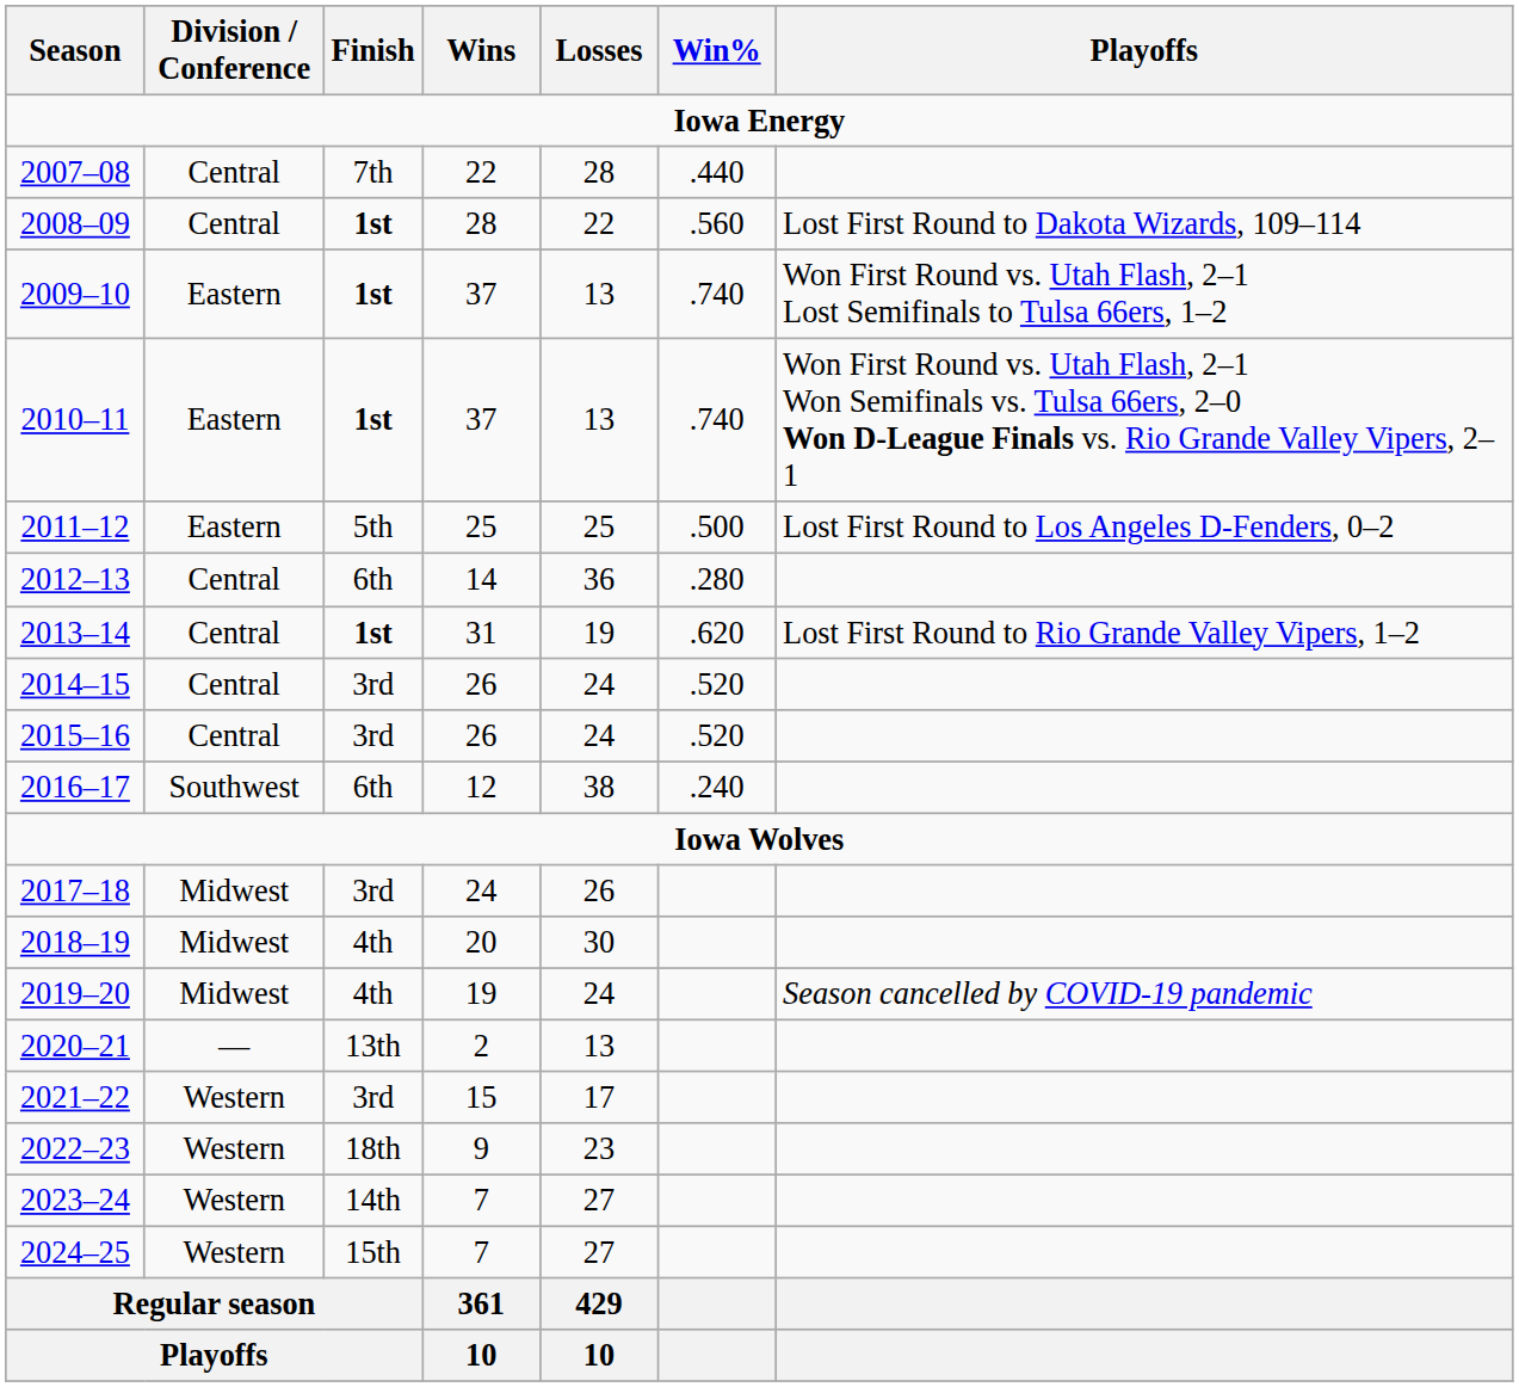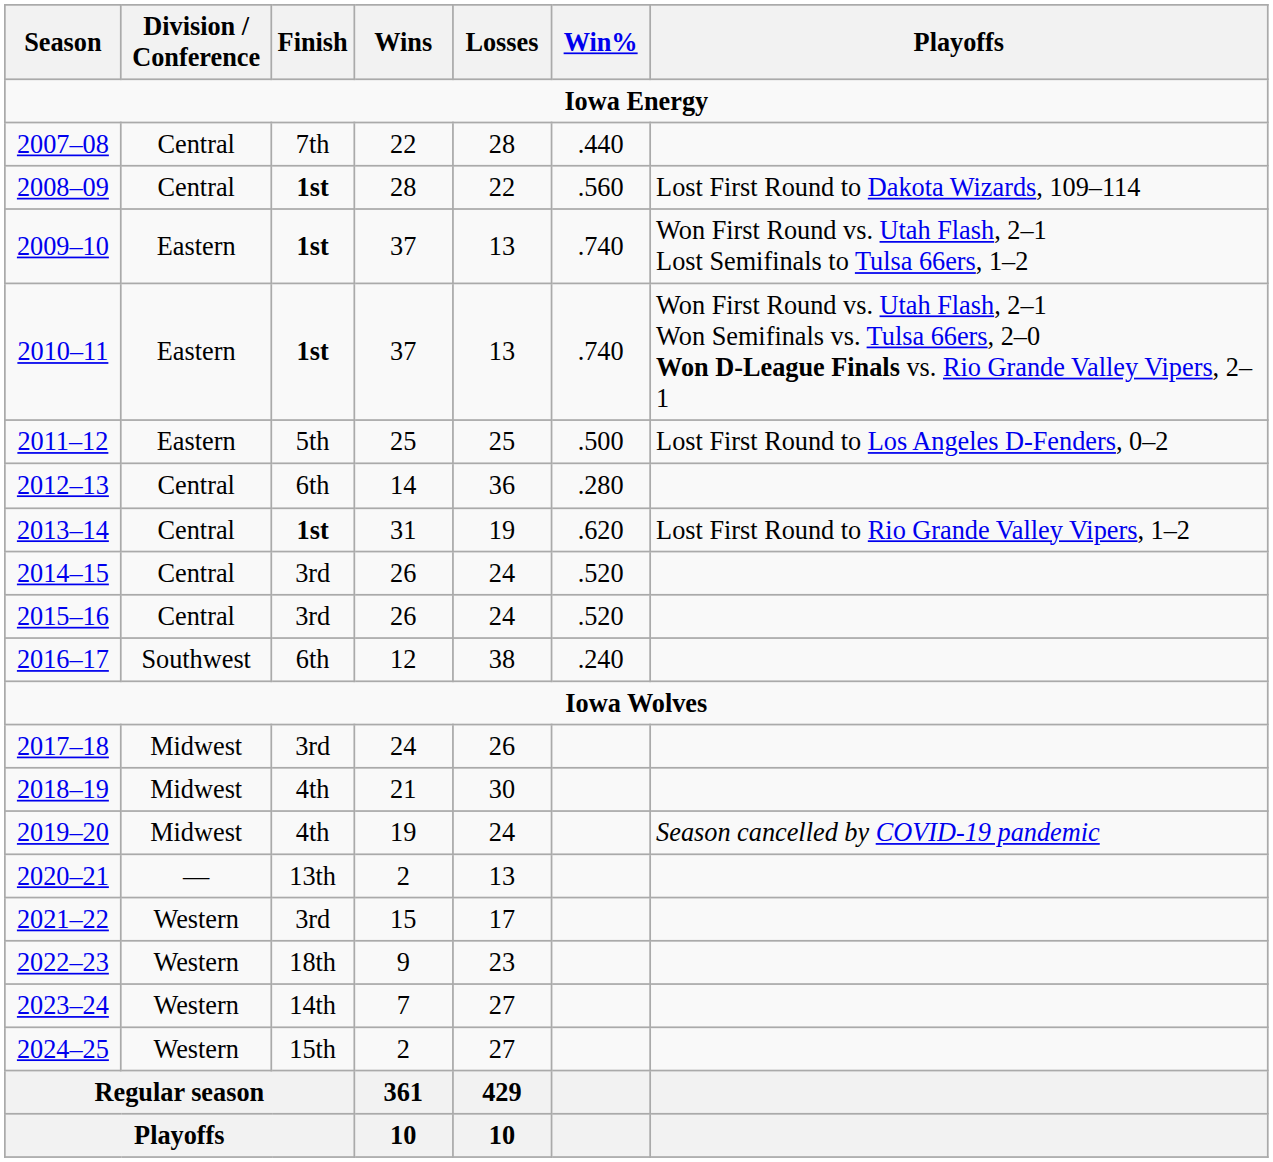2018–19 | Wins: 20 -> 21
2024–25 | Wins: 7 -> 2
